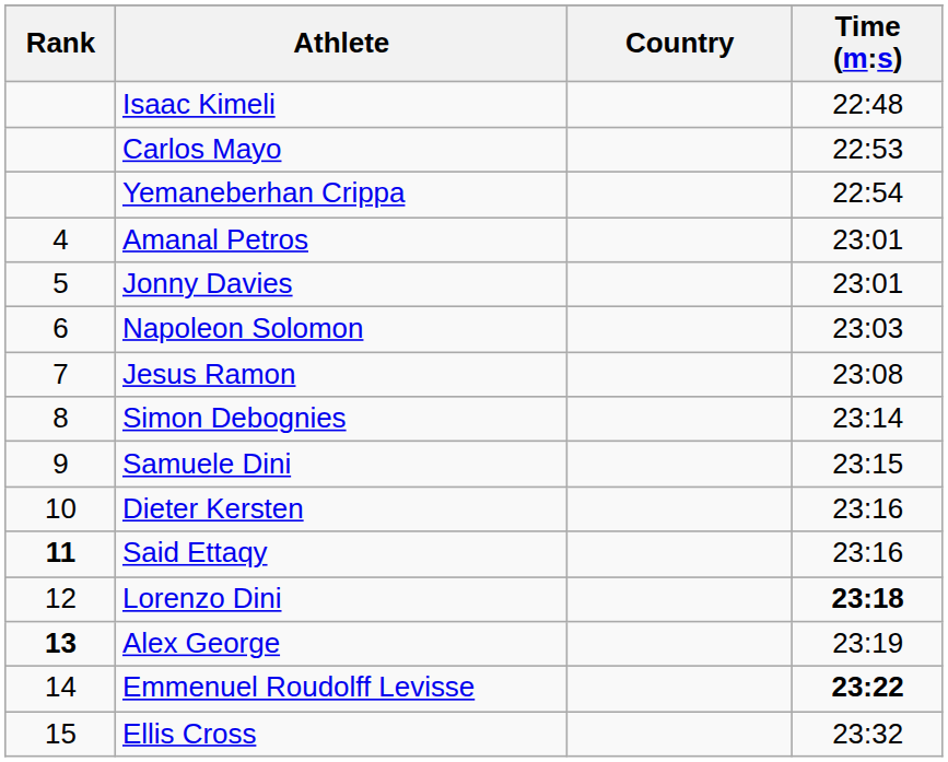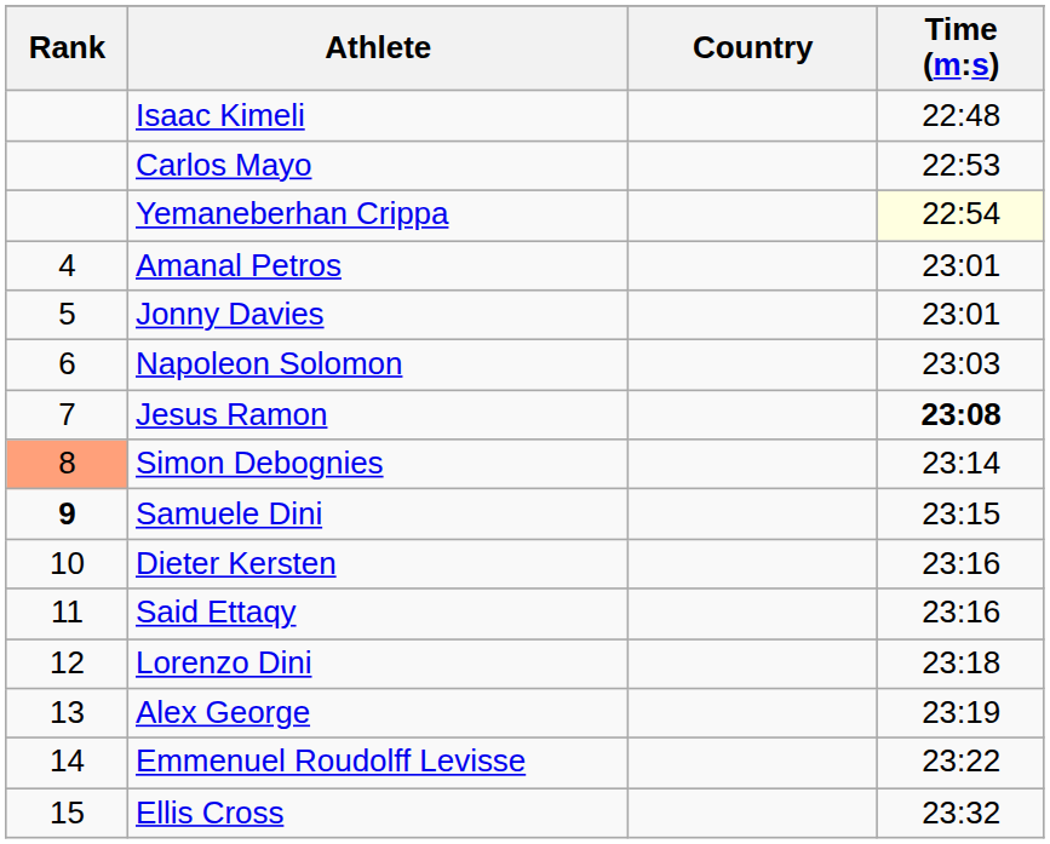Yemaneberhan Crippa | Time (m:s): no background -> lightyellow background
Jesus Ramon | Time (m:s): normal -> bold
Simon Debognies | Rank: no background -> lightsalmon background
Samuele Dini | Rank: normal -> bold
Said Ettaqy | Rank: bold -> normal
Lorenzo Dini | Time (m:s): bold -> normal
Alex George | Rank: bold -> normal
Emmenuel Roudolff Levisse | Time (m:s): bold -> normal
